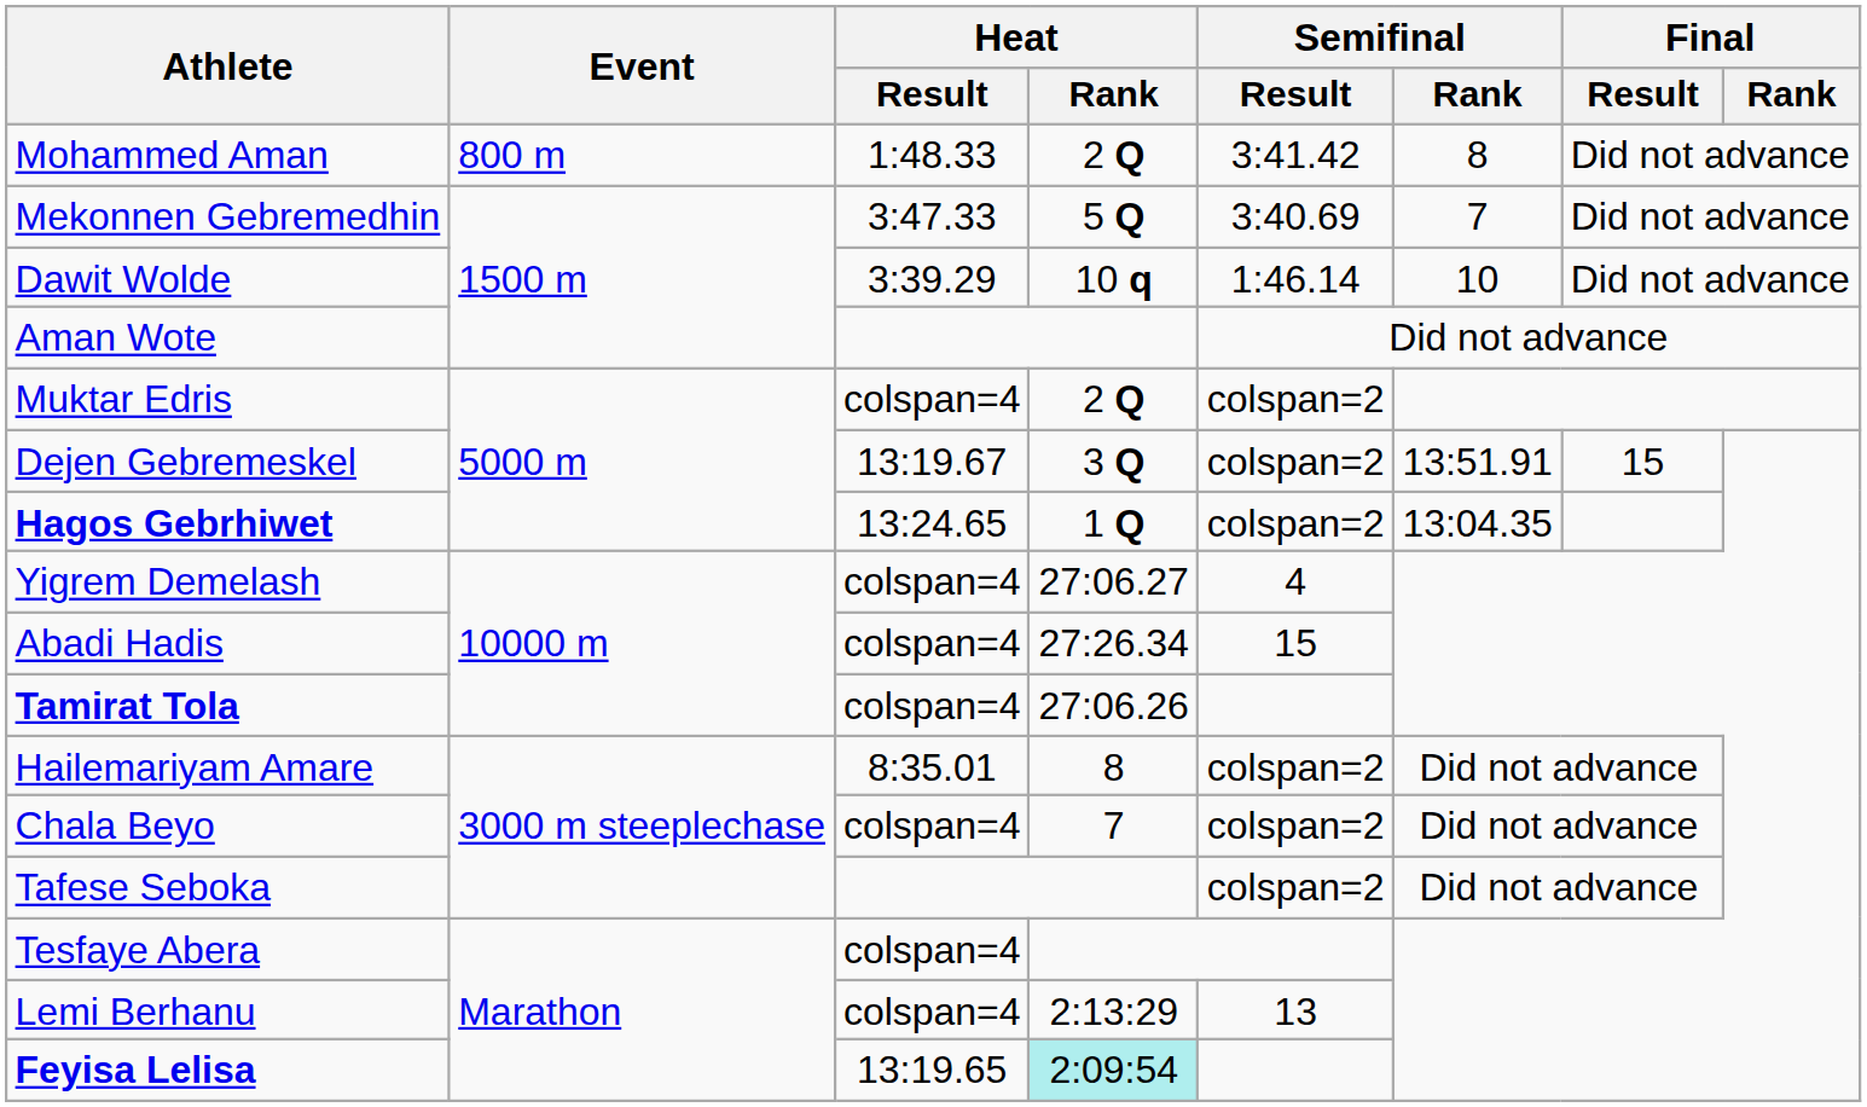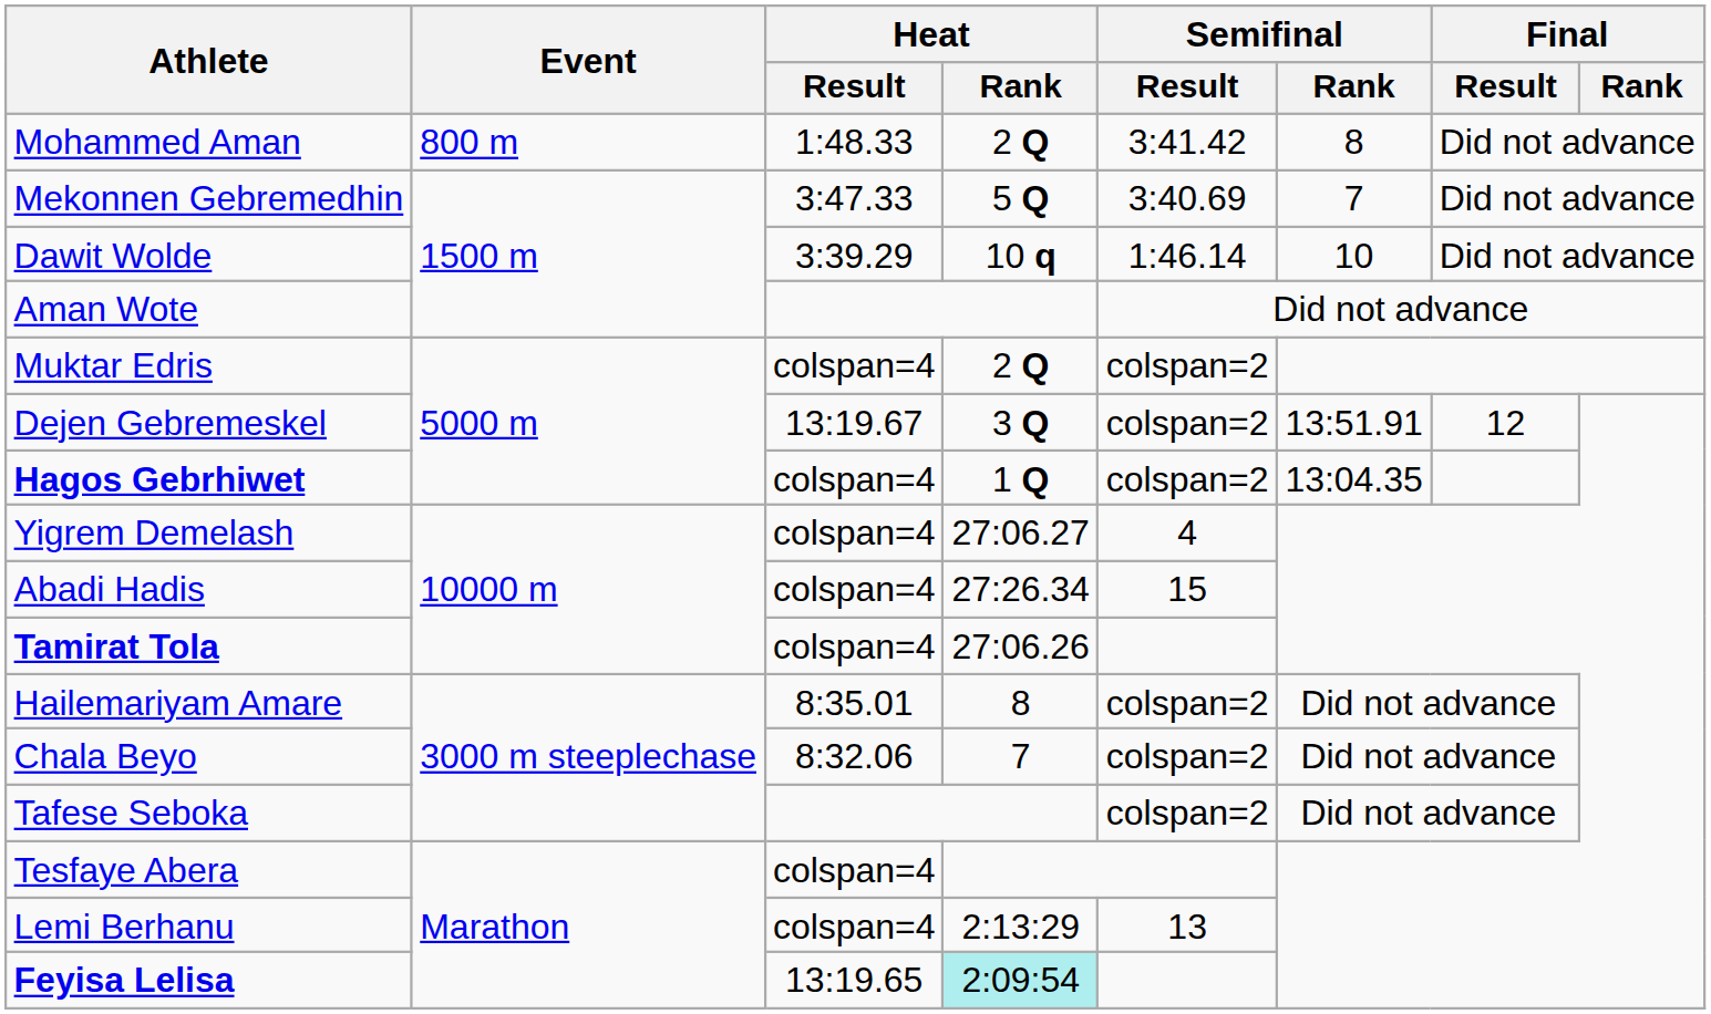Dejen Gebremeskel | Final / Result: 15 -> 12
Hagos Gebrhiwet | Heat / Result: 13:24.65 -> colspan=4
Chala Beyo | Heat / Result: colspan=4 -> 8:32.06
